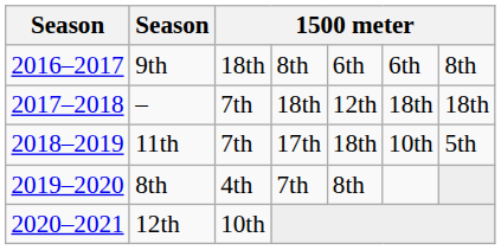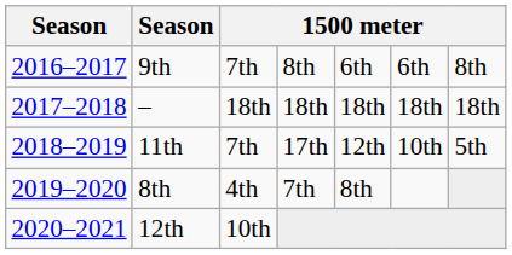9th | column 3: 18th -> 7th
– | column 3: 7th -> 18th
– | column 5: 12th -> 18th
11th | column 5: 18th -> 12th
